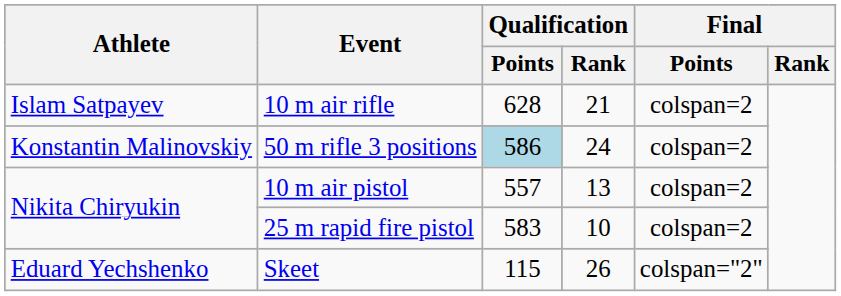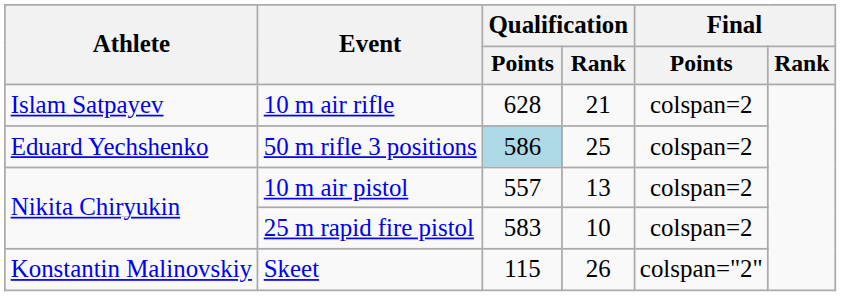50 m rifle 3 positions | Athlete: Konstantin Malinovskiy -> Eduard Yechshenko
50 m rifle 3 positions | Qualification / Rank: 24 -> 25
Skeet | Athlete: Eduard Yechshenko -> Konstantin Malinovskiy
